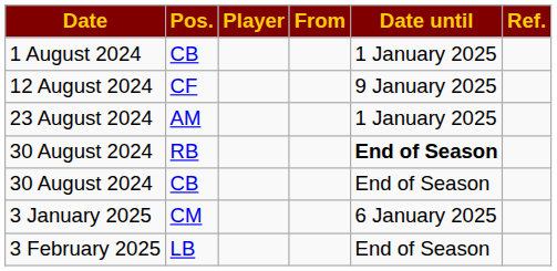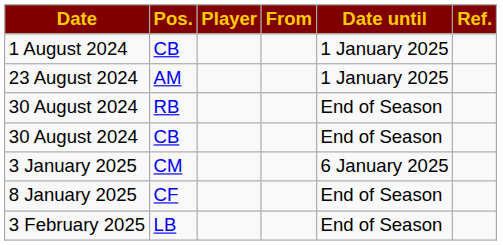- row: 12 August 2024 | CF | 9 January 2025
30 August 2024 / RB | Date until: bold -> normal
+ row: 8 January 2025 | CF | End of Season
